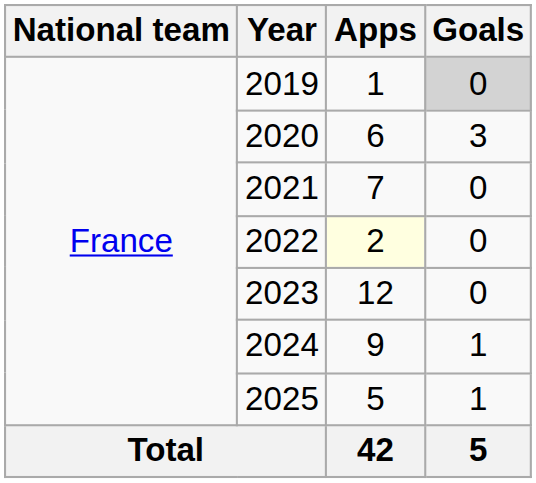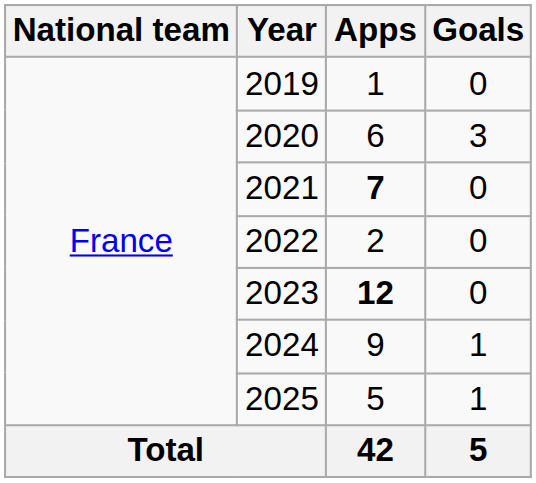2019 | Goals: lightgrey background -> no background
2021 | Apps: normal -> bold
2022 | Apps: lightyellow background -> no background
2023 | Apps: normal -> bold
